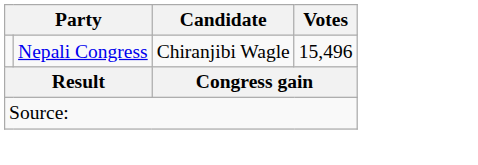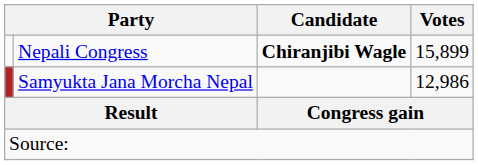Nepali Congress | Candidate: normal -> bold
Nepali Congress | Votes: 15,496 -> 15,899
+ row: Samyukta Jana Morcha Nepal | 12,986
